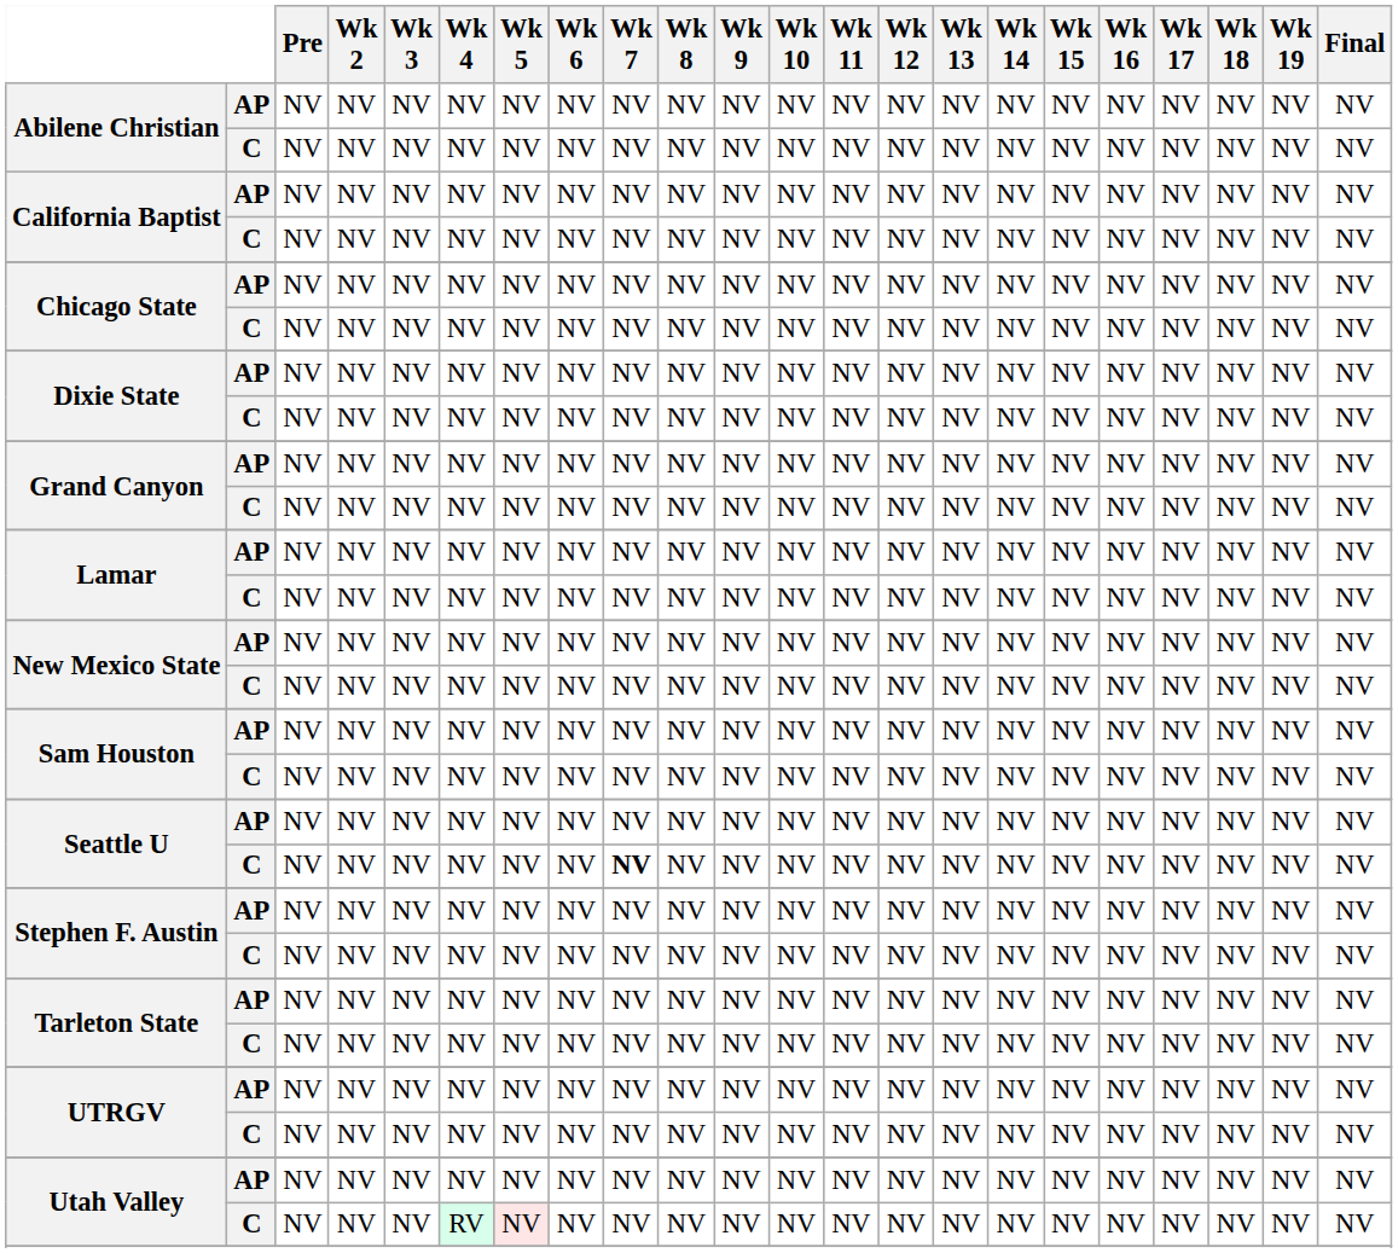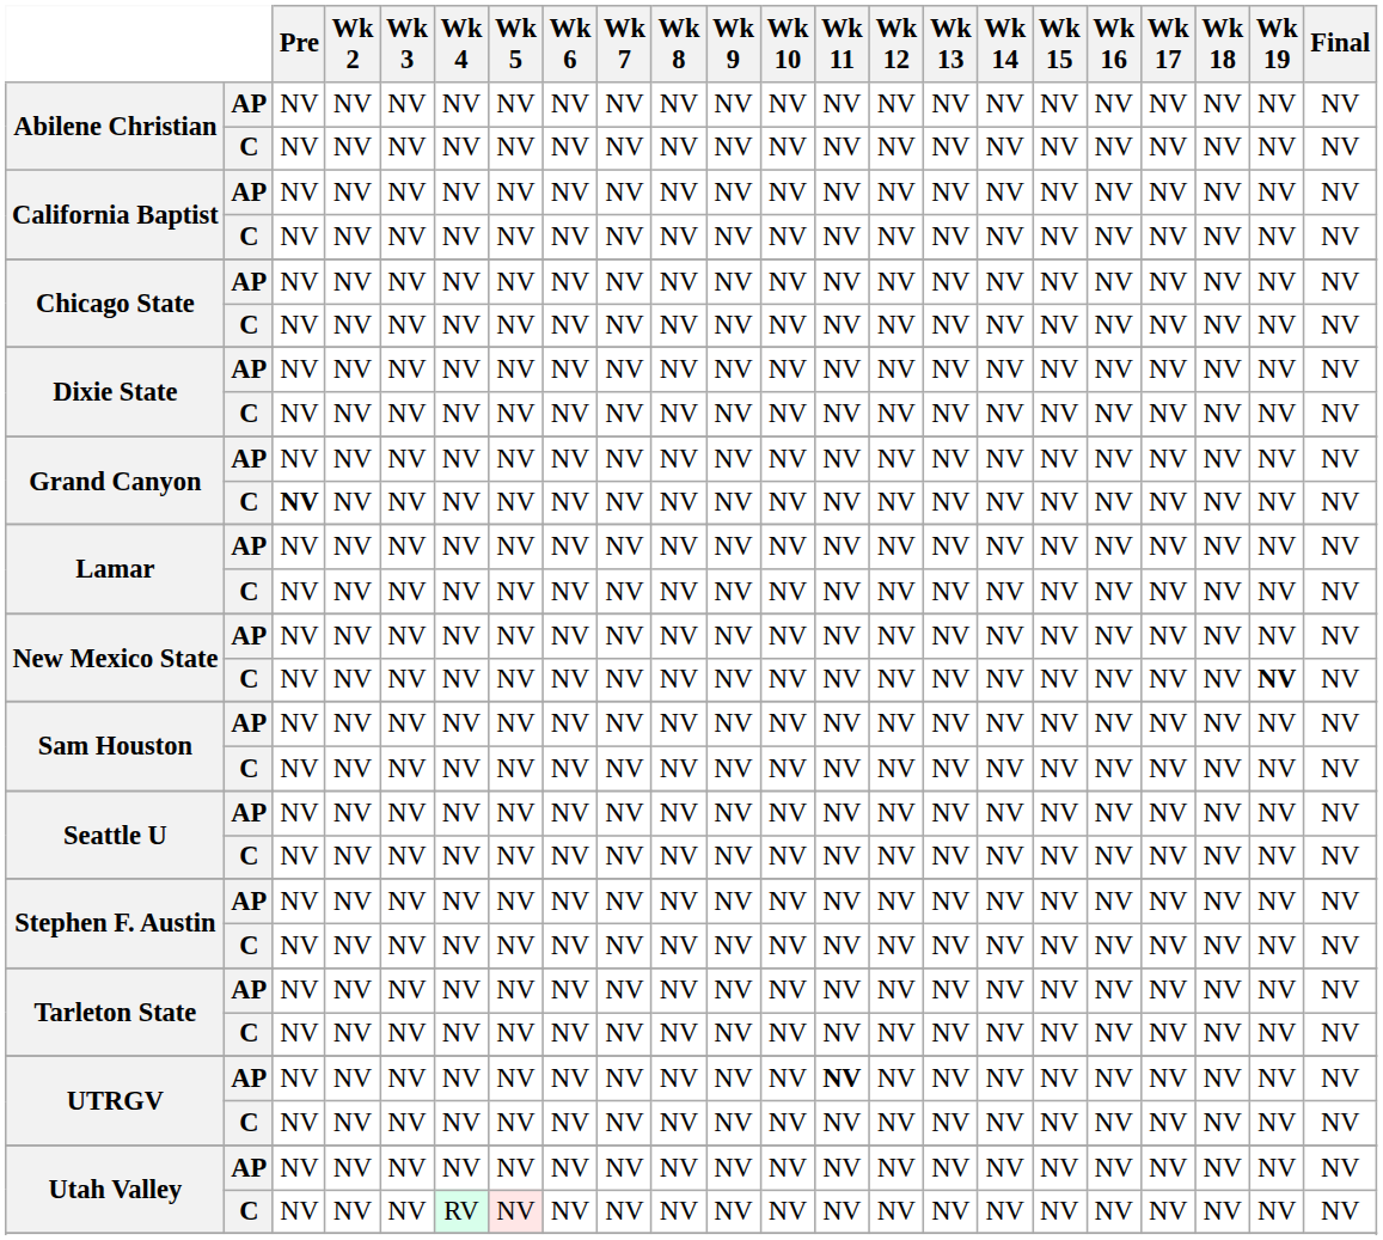Grand Canyon / C | Pre: normal -> bold
New Mexico State / C | Wk 19: normal -> bold
Seattle U / C | Wk 7: bold -> normal
UTRGV / AP | Wk 11: normal -> bold
